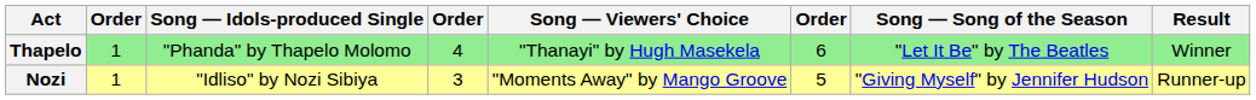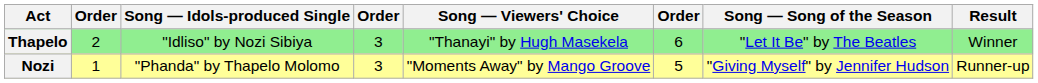Thapelo | column 2: 1 -> 2
Thapelo | Song — Idols-produced Single: "Phanda" by Thapelo Molomo -> "Idliso" by Nozi Sibiya
Thapelo | column 4: 4 -> 3
Nozi | Song — Idols-produced Single: "Idliso" by Nozi Sibiya -> "Phanda" by Thapelo Molomo
